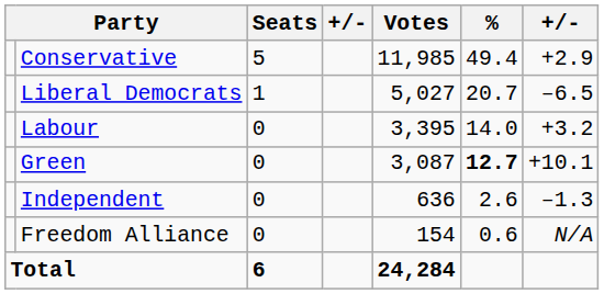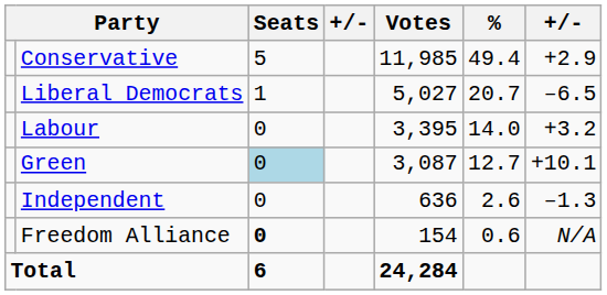Green | Seats: no background -> lightblue background
Green | %: bold -> normal
Freedom Alliance | Seats: normal -> bold
